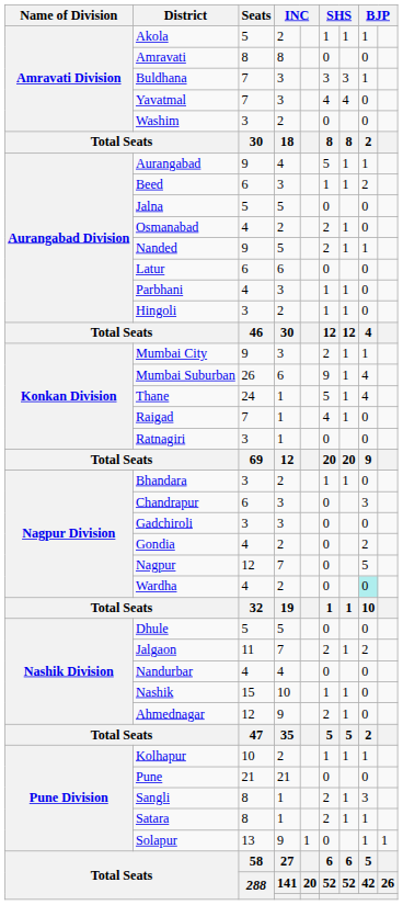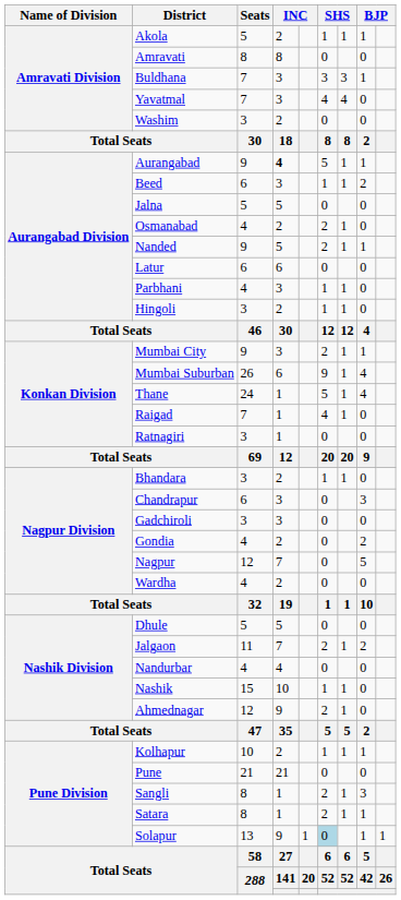Aurangabad | column 4: normal -> bold
Wardha | column 8: paleturquoise background -> no background
Solapur | column 6: no background -> lightblue background
